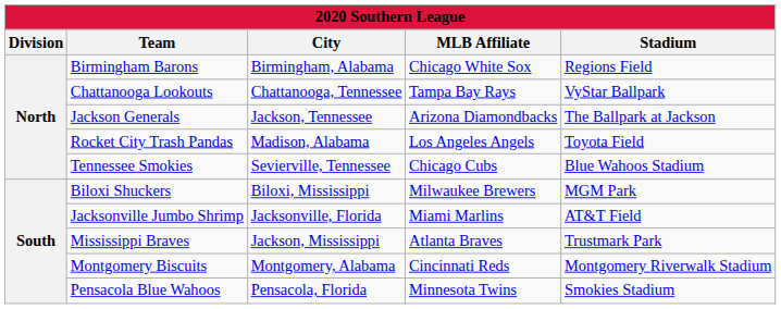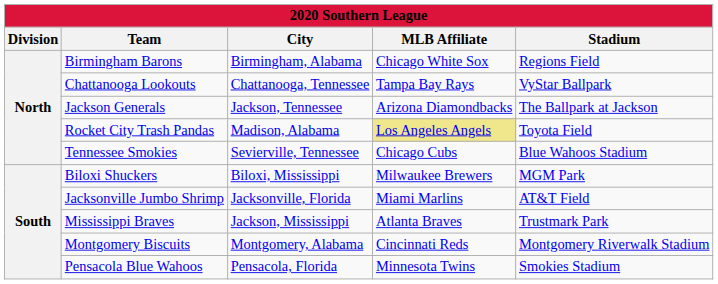Rocket City Trash Pandas | MLB Affiliate: no background -> khaki background
